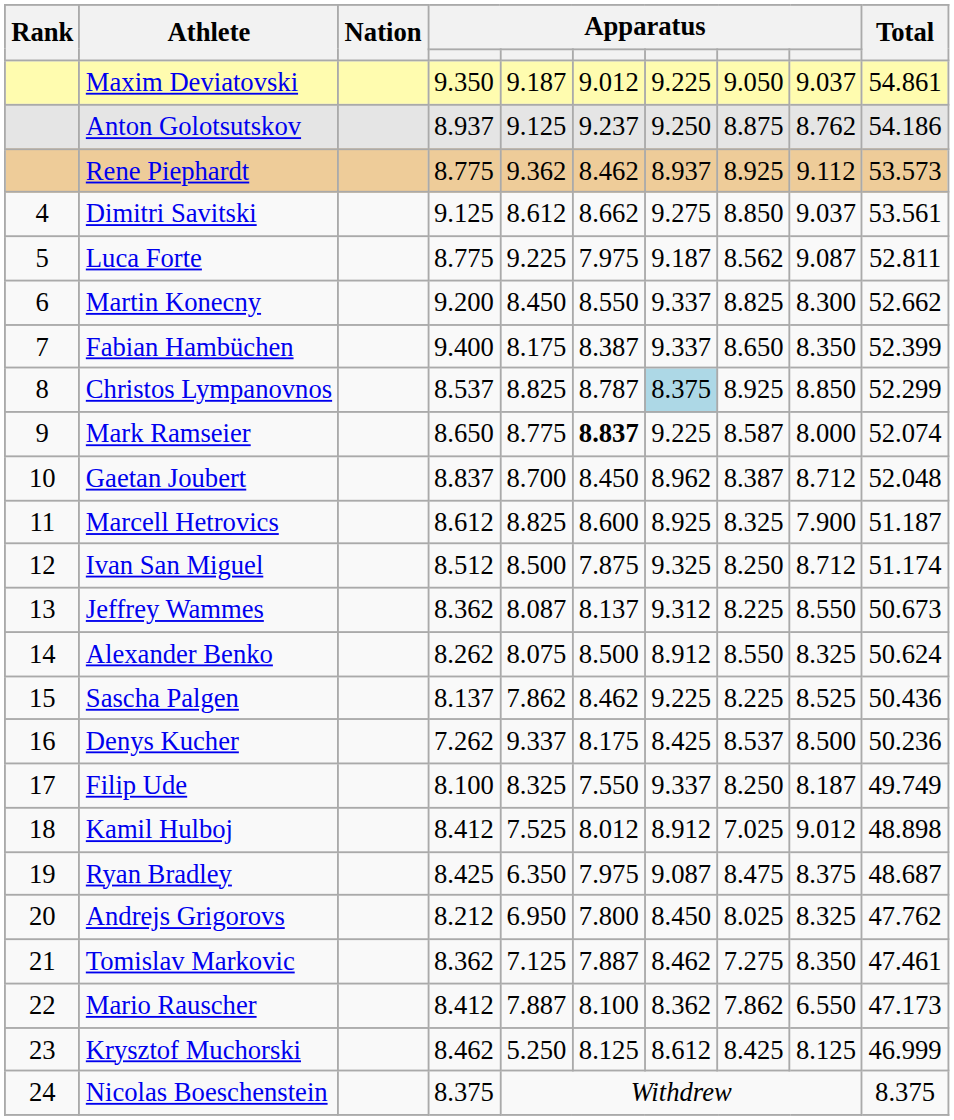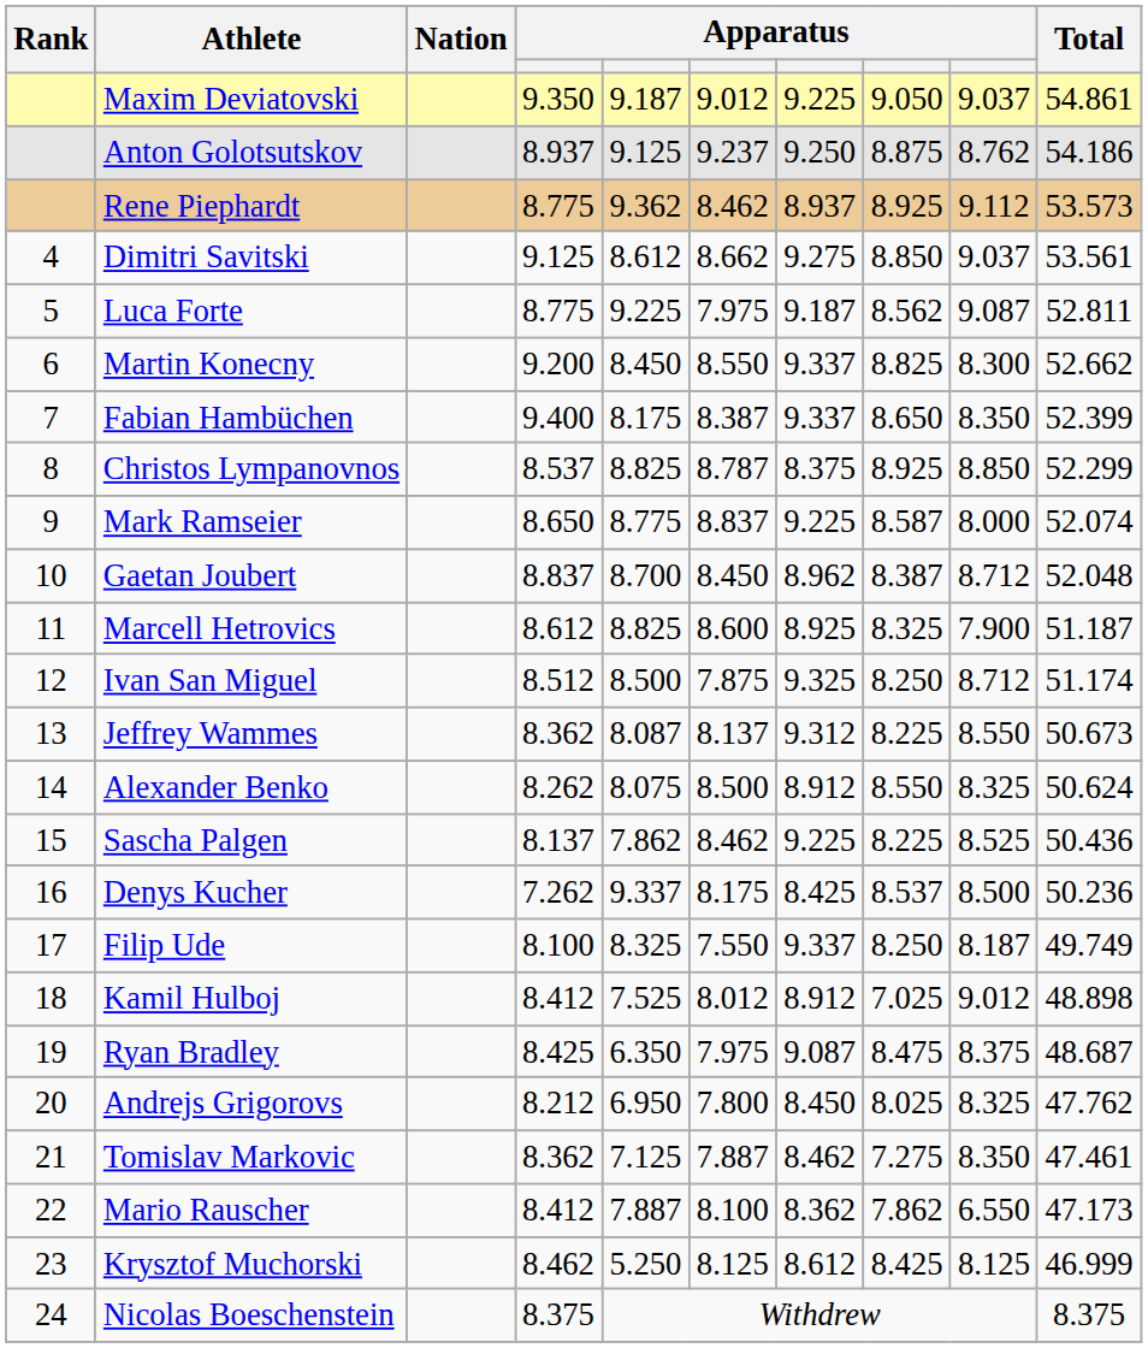Christos Lympanovnos | column 7: lightblue background -> no background
Mark Ramseier | column 6: bold -> normal
